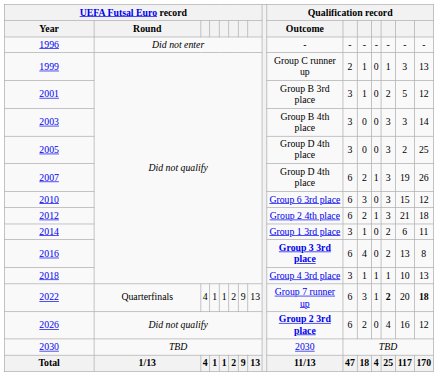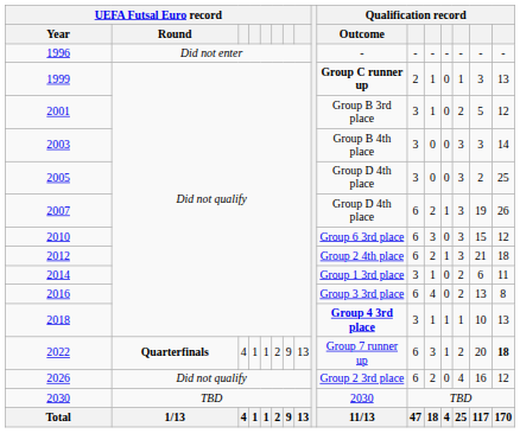1999 | Qualification record / Outcome: normal -> bold
2016 | Qualification record / Outcome: bold -> normal
2018 | Qualification record / Outcome: normal -> bold
2022 | UEFA Futsal Euro record / Round: normal -> bold
2022 | column 14: bold -> normal
2026 | Qualification record / Outcome: bold -> normal
